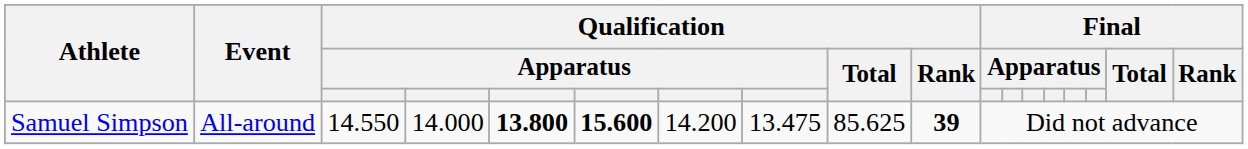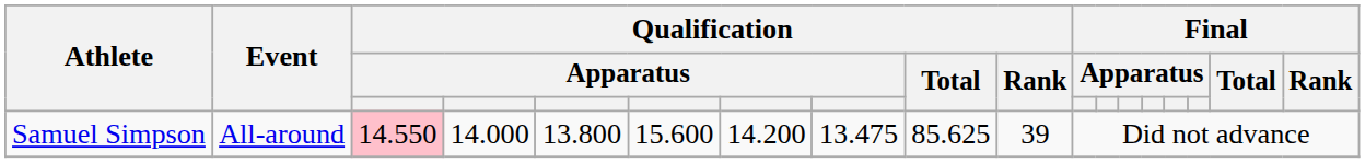row 4 | column 3: no background -> pink background
row 4 | column 5: bold -> normal
row 4 | column 6: bold -> normal
row 4 | Qualification / Rank: bold -> normal
